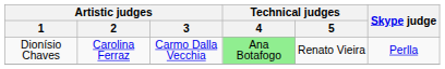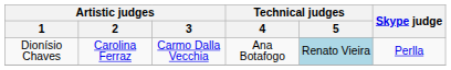Dionísio Chaves | Technical judges / 4: lightgreen background -> no background
Dionísio Chaves | Technical judges / 5: no background -> lightblue background
